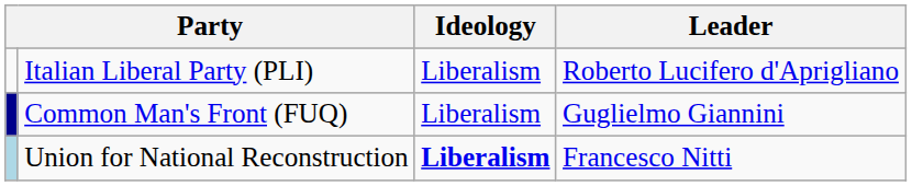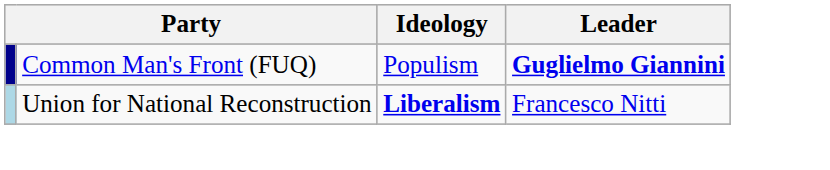- row: Italian Liberal Party (PLI) | Liberalism | Roberto Lucifero d'Aprigliano
Common Man's Front (FUQ) | Ideology: Liberalism -> Populism
Common Man's Front (FUQ) | Leader: normal -> bold
